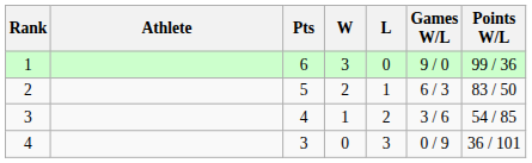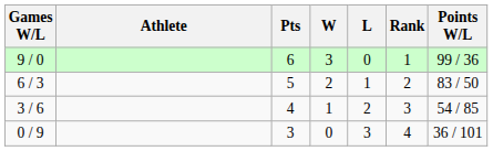columns swapped: Rank <-> Games W/L
